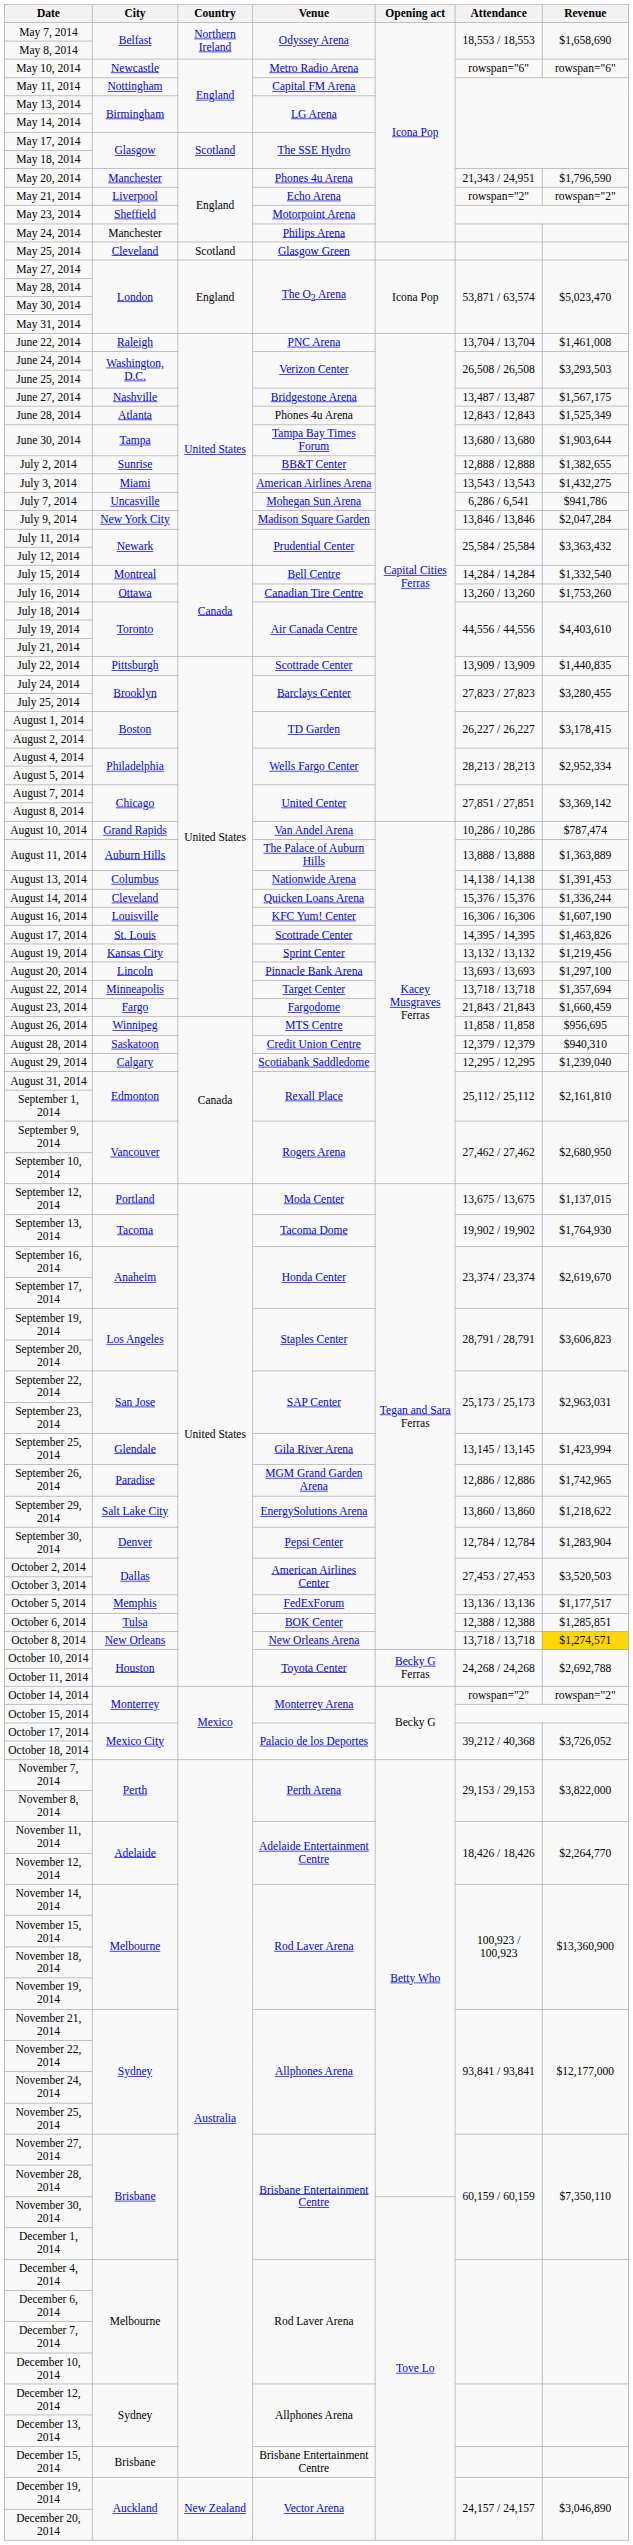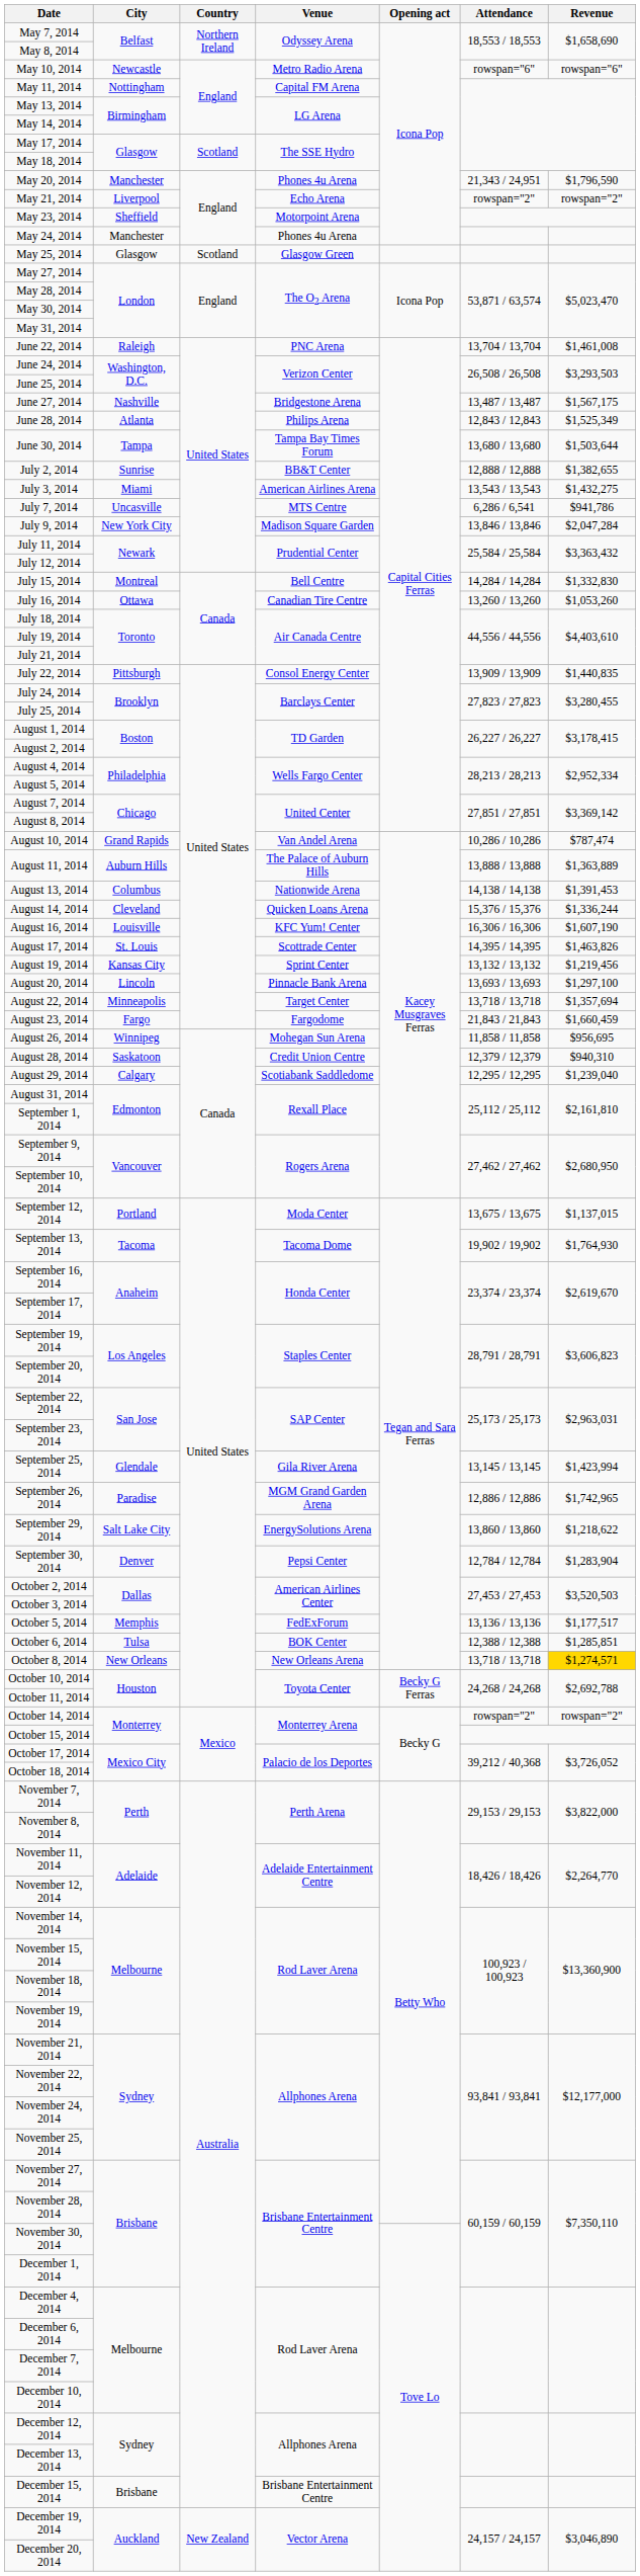May 24, 2014 | Venue: Philips Arena -> Phones 4u Arena
May 25, 2014 | City: Cleveland -> Glasgow
June 28, 2014 | Venue: Phones 4u Arena -> Philips Arena
June 30, 2014 | Revenue: $1,903,644 -> $1,503,644
July 7, 2014 | Venue: Mohegan Sun Arena -> MTS Centre
July 15, 2014 | Revenue: $1,332,540 -> $1,332,830
July 16, 2014 | Revenue: $1,753,260 -> $1,053,260
July 22, 2014 | Venue: Scottrade Center -> Consol Energy Center
August 26, 2014 | Venue: MTS Centre -> Mohegan Sun Arena
